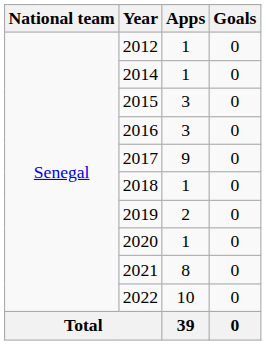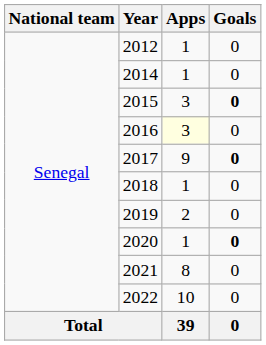2015 | Goals: normal -> bold
2016 | Apps: no background -> lightyellow background
2017 | Goals: normal -> bold
2020 | Goals: normal -> bold
